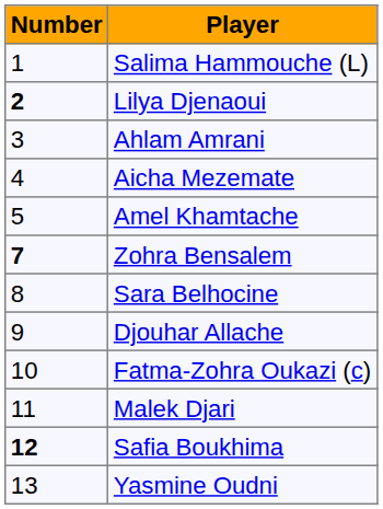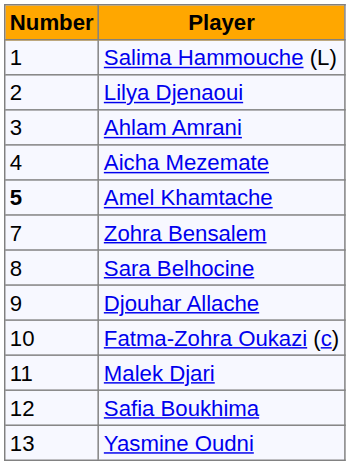Lilya Djenaoui | Number: bold -> normal
Amel Khamtache | Number: normal -> bold
Zohra Bensalem | Number: bold -> normal
Safia Boukhima | Number: bold -> normal
